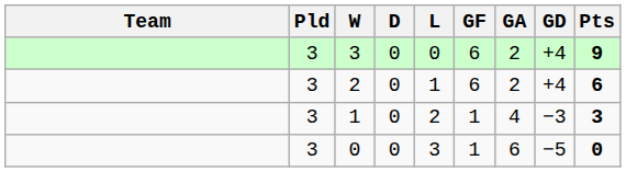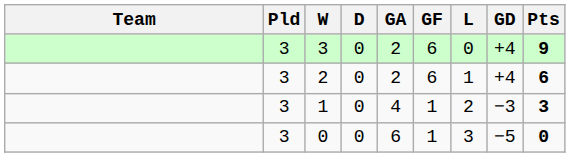columns swapped: L <-> GA
